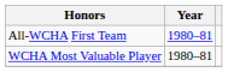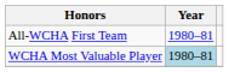WCHA Most Valuable Player | Year: no background -> lightblue background
